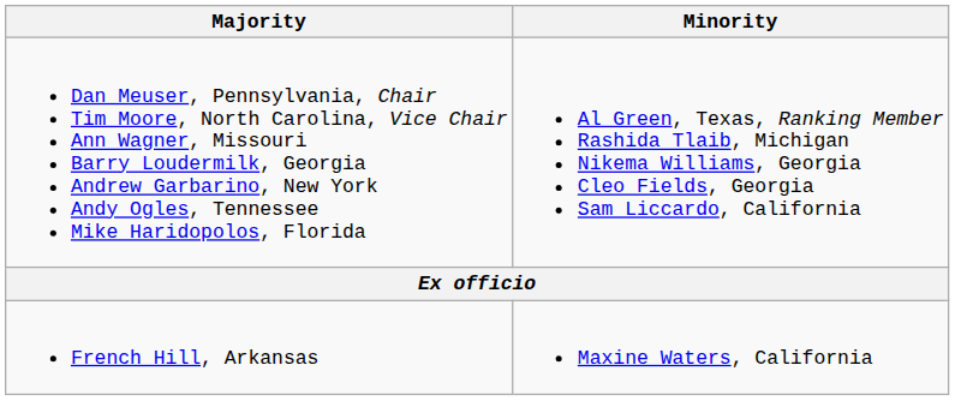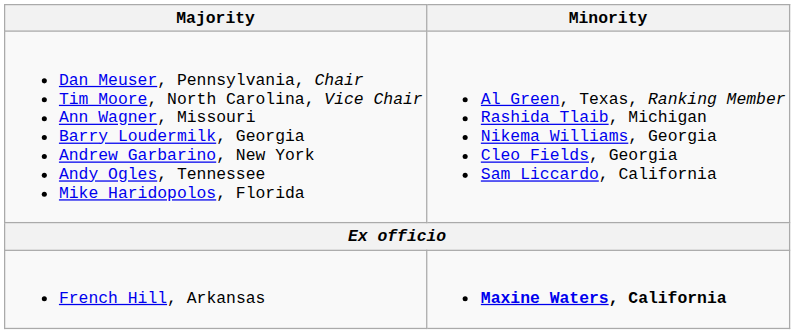French Hill, Arkansas | Minority: normal -> bold
